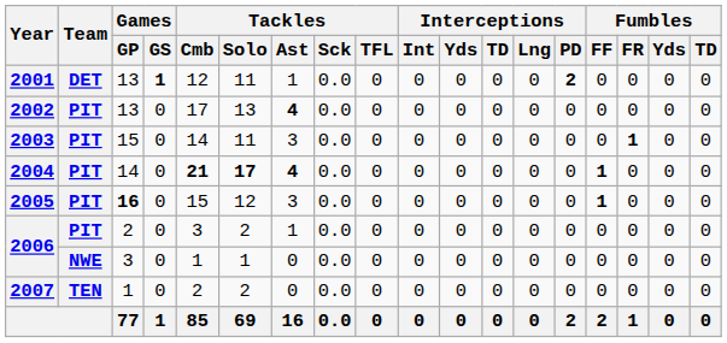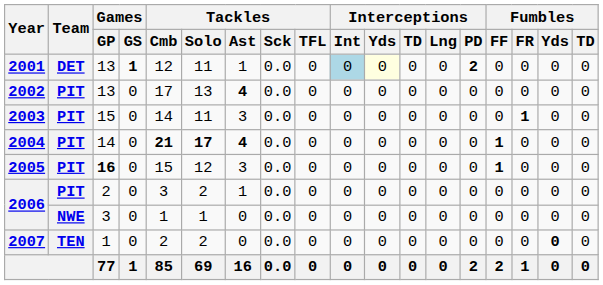2001 | Interceptions / Int: no background -> lightblue background
2001 | Interceptions / Yds: no background -> lightyellow background
2007 | Fumbles / Yds: normal -> bold
